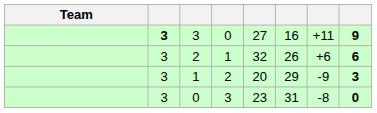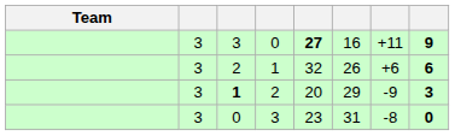row 2 | column 2: bold -> normal
row 2 | column 5: normal -> bold
row 4 | column 3: normal -> bold
